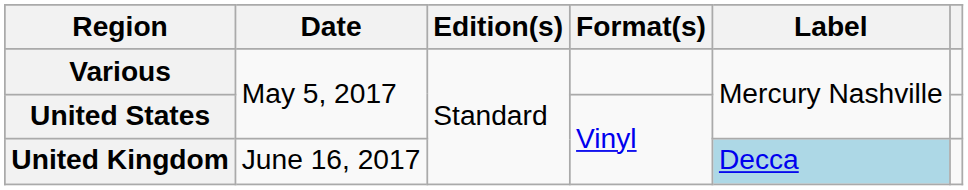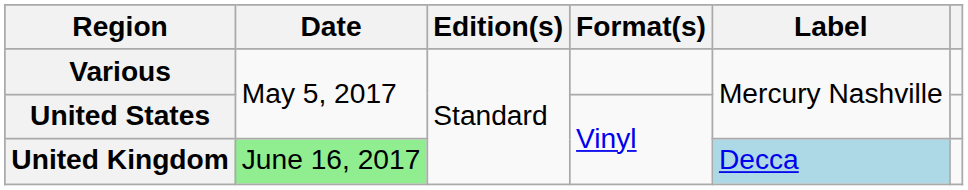United Kingdom | Date: no background -> lightgreen background
